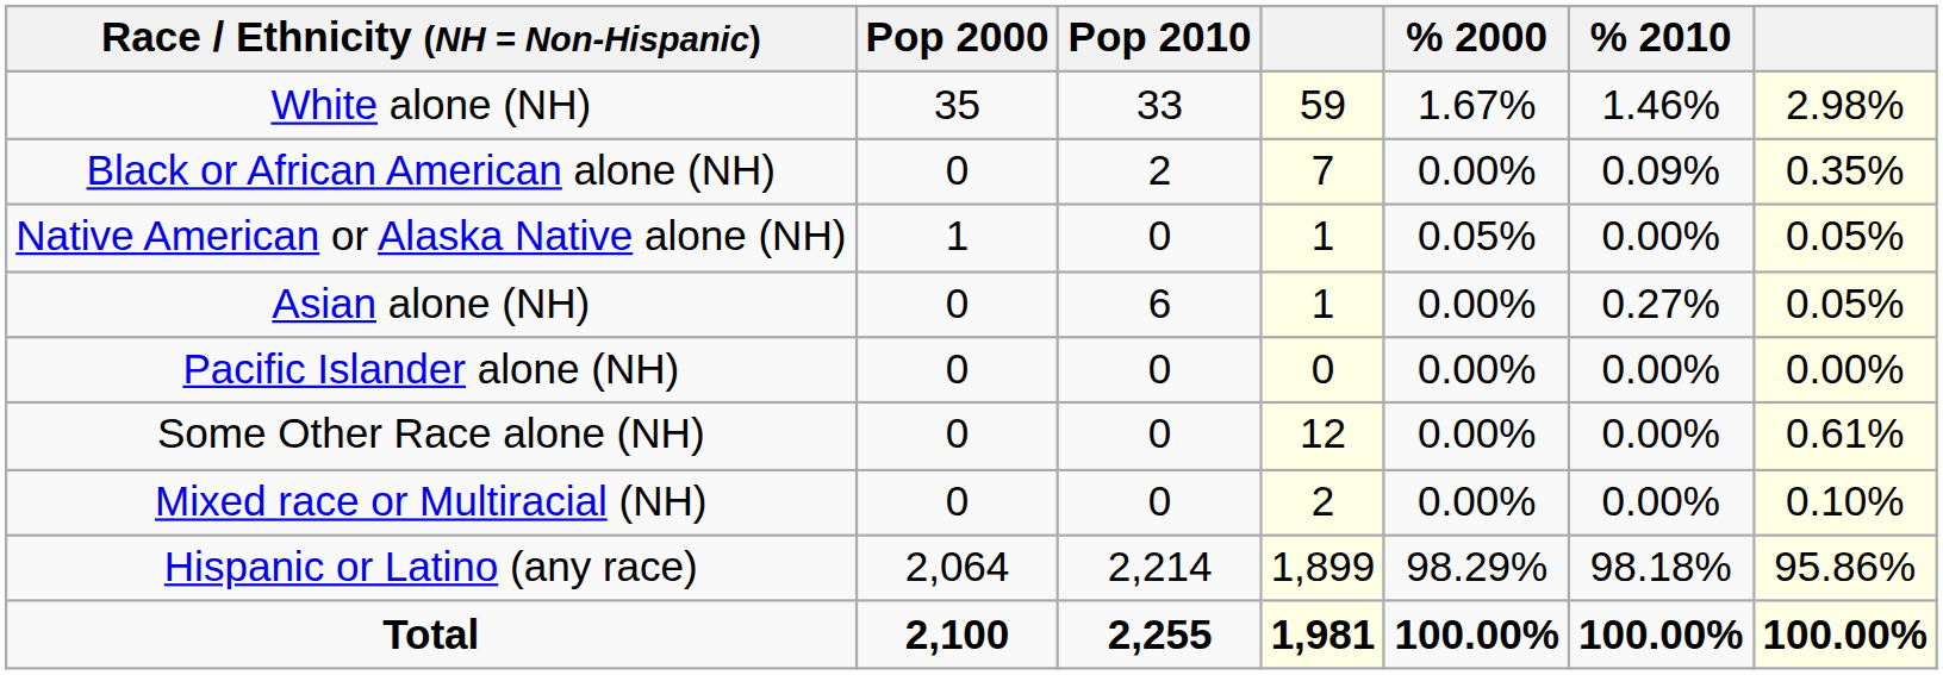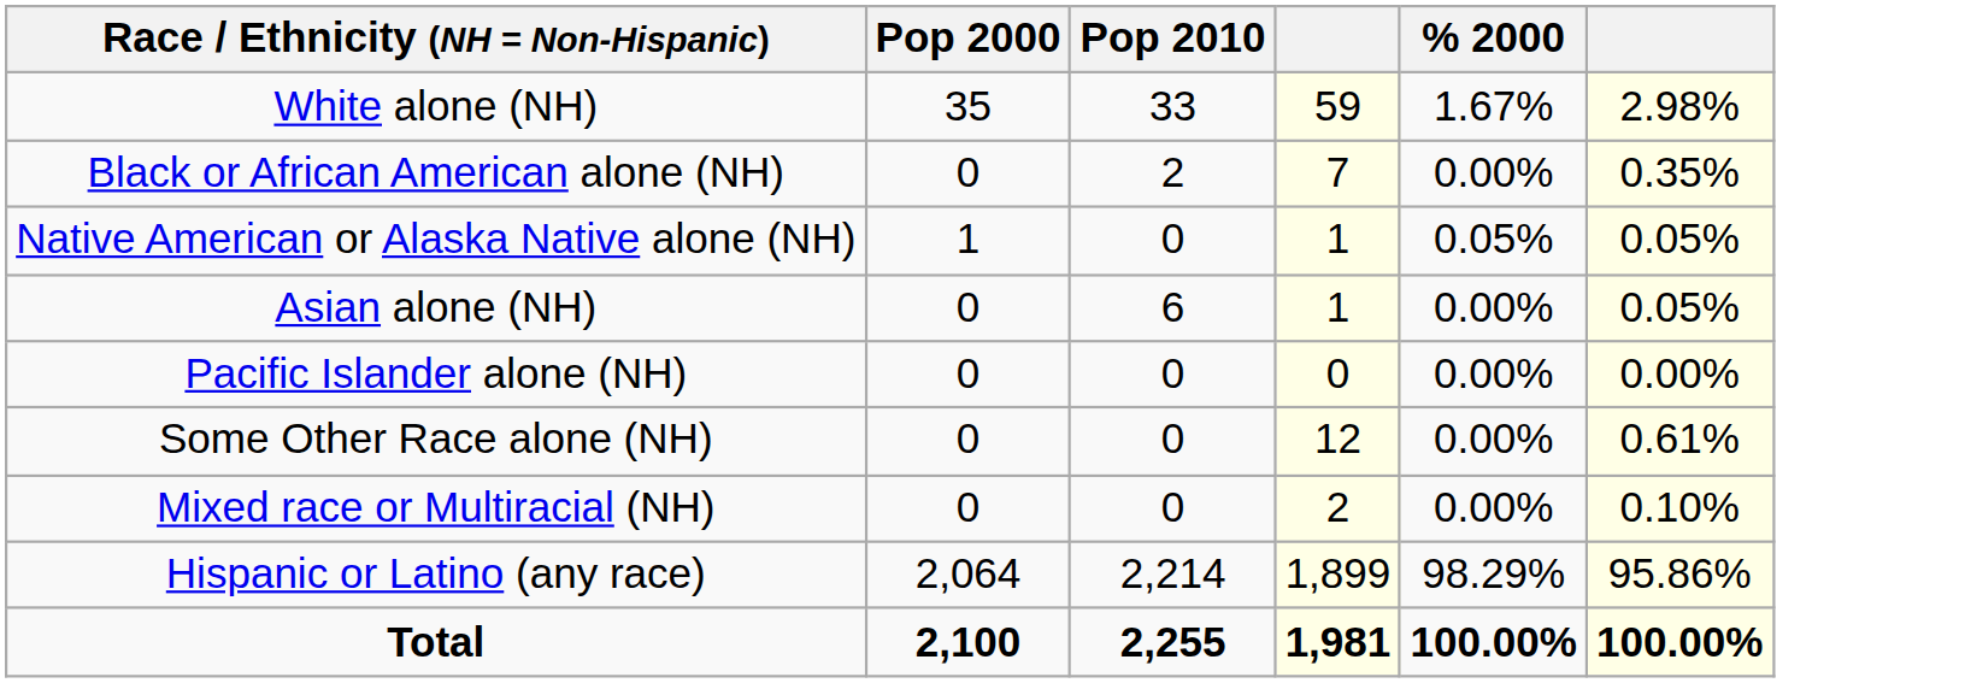- column: % 2010 | 1.46% | 0.09% | 0.00% | 0.27% | 0.00% | 0.00% | 0.00% | 98.18% | 100.00%
